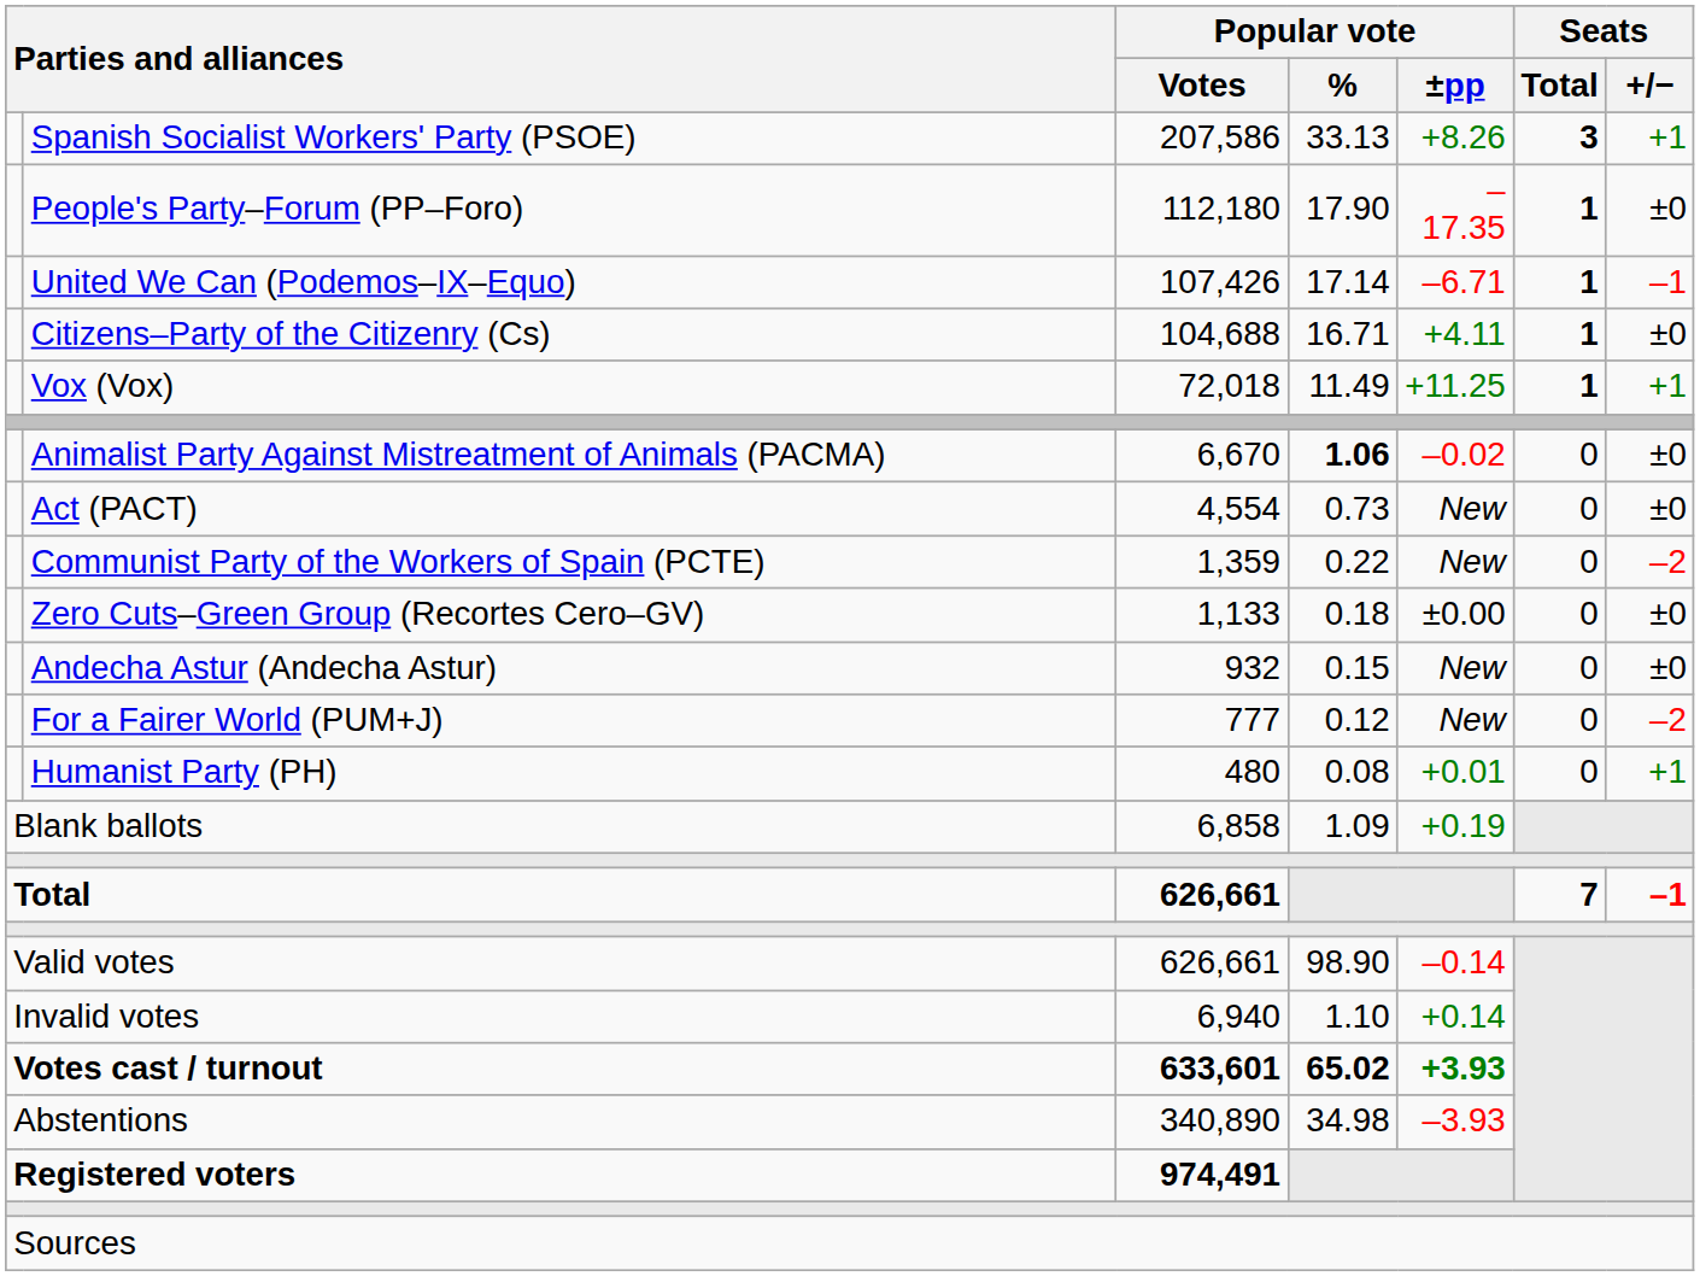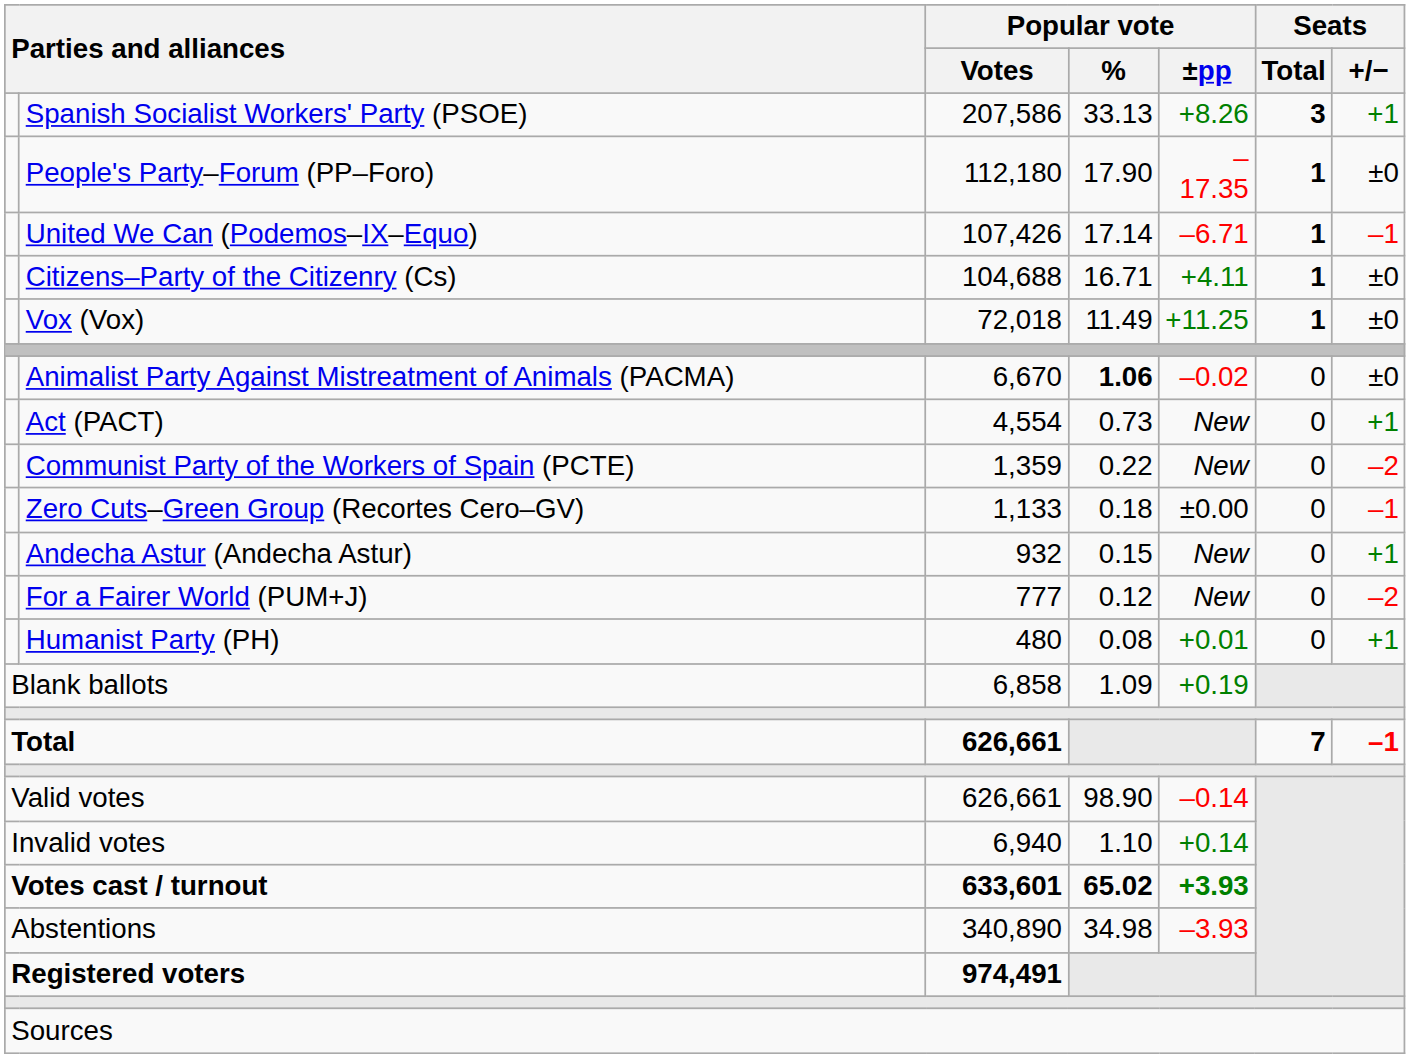Vox (Vox) | Seats / +/−: +1 -> ±0
Act (PACT) | Seats / +/−: ±0 -> +1
Zero Cuts–Green Group (Recortes Cero–GV) | Seats / +/−: ±0 -> –1
Andecha Astur (Andecha Astur) | Seats / +/−: ±0 -> +1
